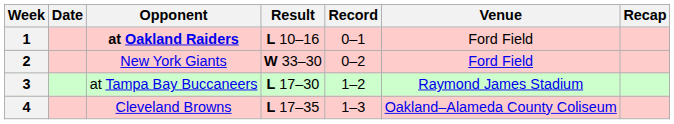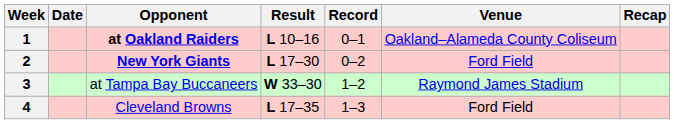1 | Venue: Ford Field -> Oakland–Alameda County Coliseum
2 | Opponent: normal -> bold
2 | Result: W 33–30 -> L 17–30
3 | Result: L 17–30 -> W 33–30
4 | Venue: Oakland–Alameda County Coliseum -> Ford Field
